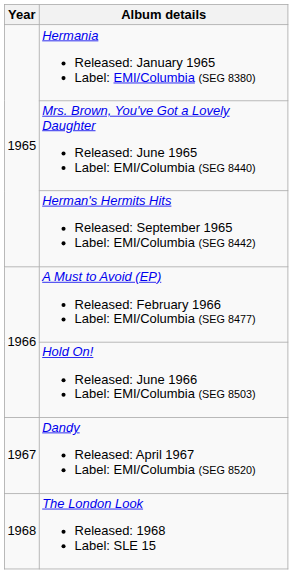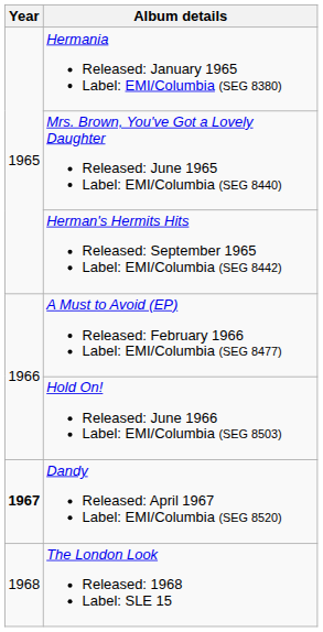Dandy Released: April 1967 Label: EMI/Columbia (SEG 8520) | Year: normal -> bold
